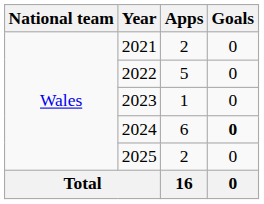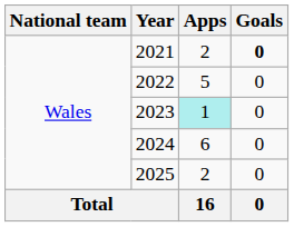2021 | Goals: normal -> bold
2023 | Apps: no background -> paleturquoise background
2024 | Goals: bold -> normal
